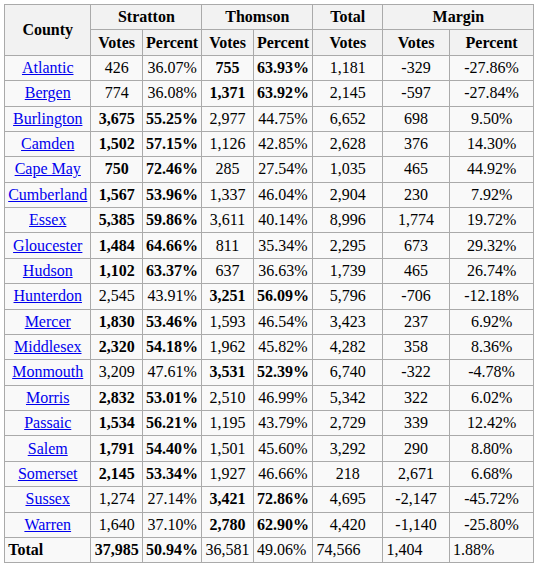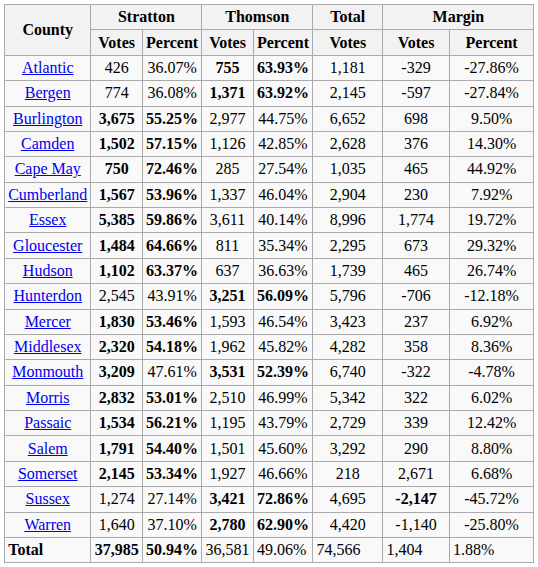Monmouth | Stratton / Votes: normal -> bold
Sussex | Margin / Votes: normal -> bold
